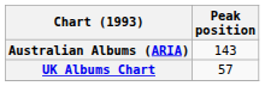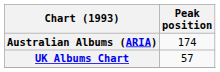Australian Albums (ARIA) | Peak position: 143 -> 174
